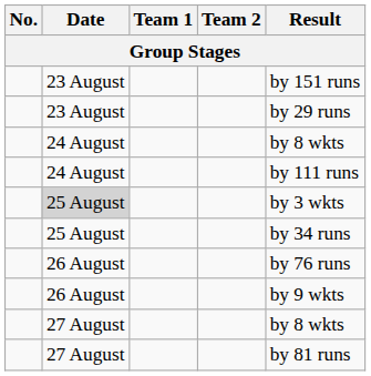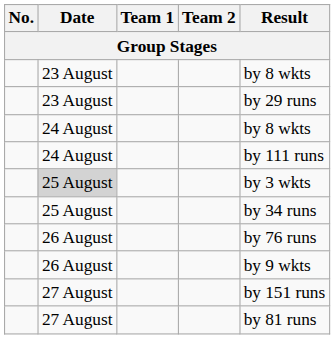row 3 | Result: by 151 runs -> by 8 wkts
row 11 | Result: by 8 wkts -> by 151 runs
